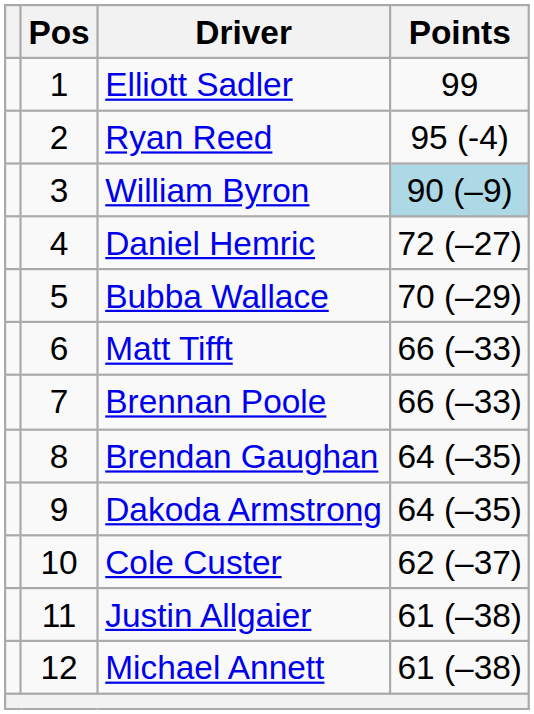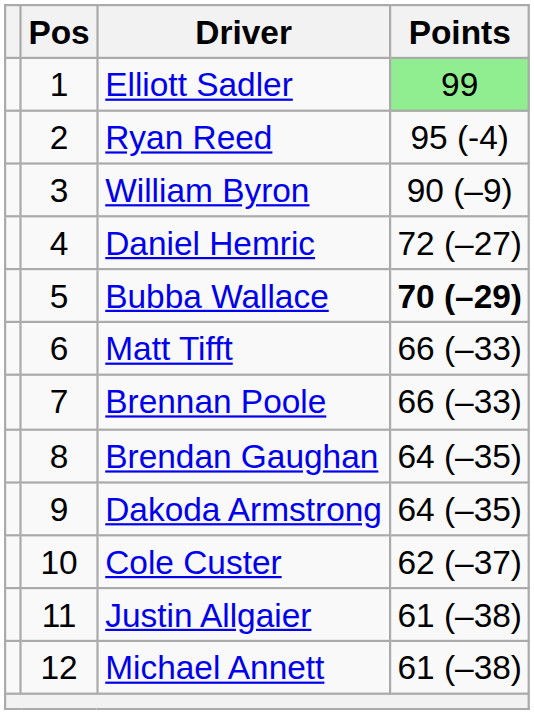Elliott Sadler | Points: no background -> lightgreen background
William Byron | Points: lightblue background -> no background
Bubba Wallace | Points: normal -> bold
